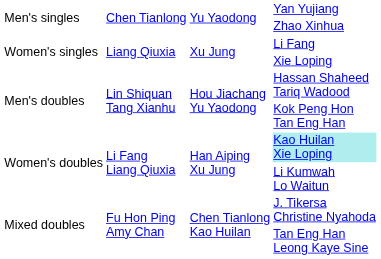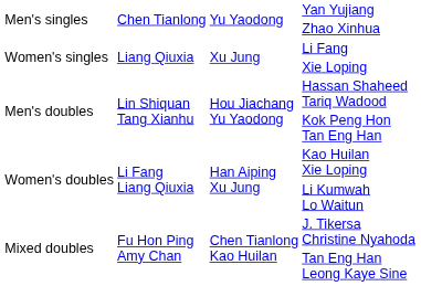Kao Huilan Xie Loping | column 4: paleturquoise background -> no background
